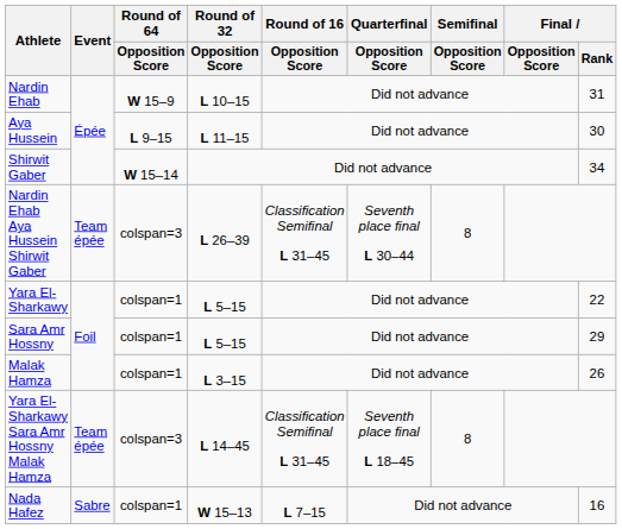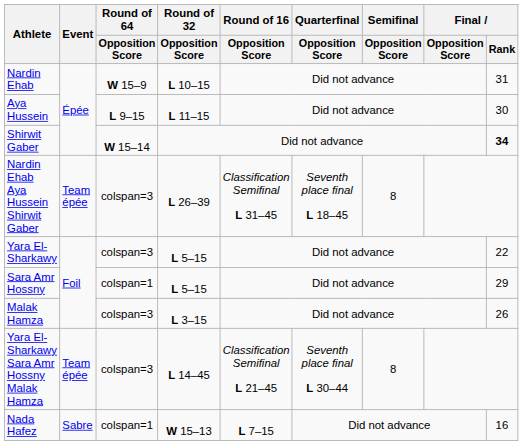Shirwit Gaber | Final / Rank: normal -> bold
Nardin Ehab Aya Hussein Shirwit Gaber | Quarterfinal / Opposition Score: Seventh place final L 30–44 -> Seventh place final L 18–45
Yara El-Sharkawy | Round of 64 / Opposition Score: colspan=1 -> colspan=3
Malak Hamza | Round of 64 / Opposition Score: colspan=1 -> colspan=3
Yara El-Sharkawy Sara Amr Hossny Malak Hamza | Round of 16 / Opposition Score: Classification Semifinal L 31–45 -> Classification Semifinal L 21–45
Yara El-Sharkawy Sara Amr Hossny Malak Hamza | Quarterfinal / Opposition Score: Seventh place final L 18–45 -> Seventh place final L 30–44
